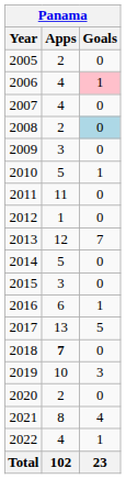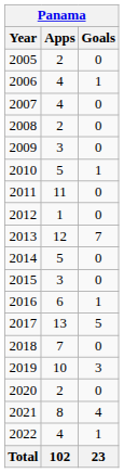2006 | Goals: pink background -> no background
2008 | Goals: lightblue background -> no background
2018 | Apps: bold -> normal
